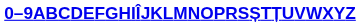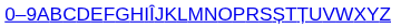row 1 | column 1: bold -> normal
